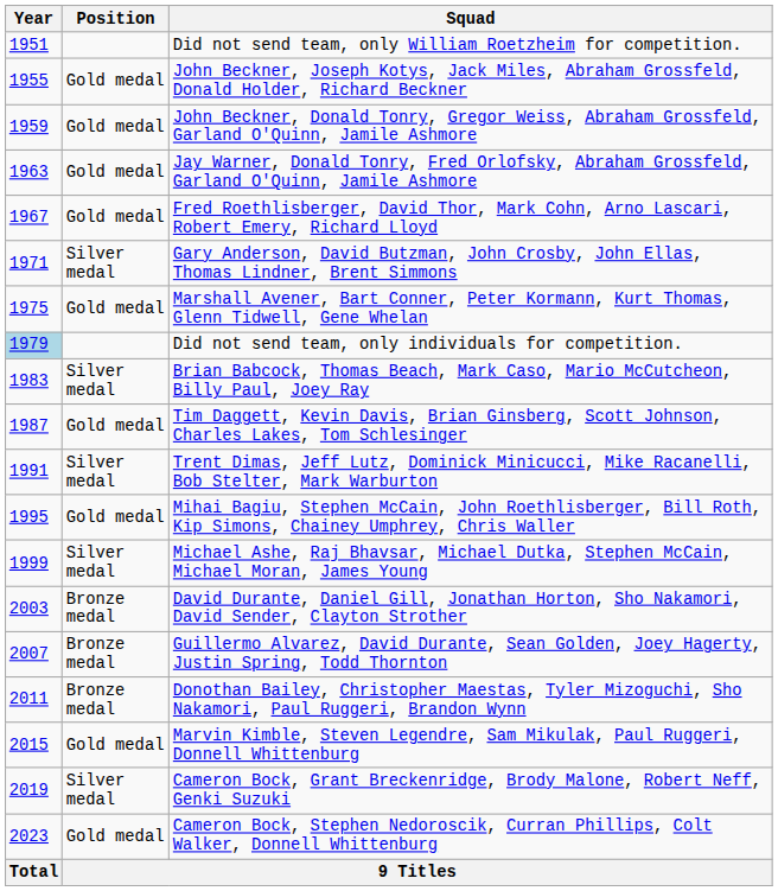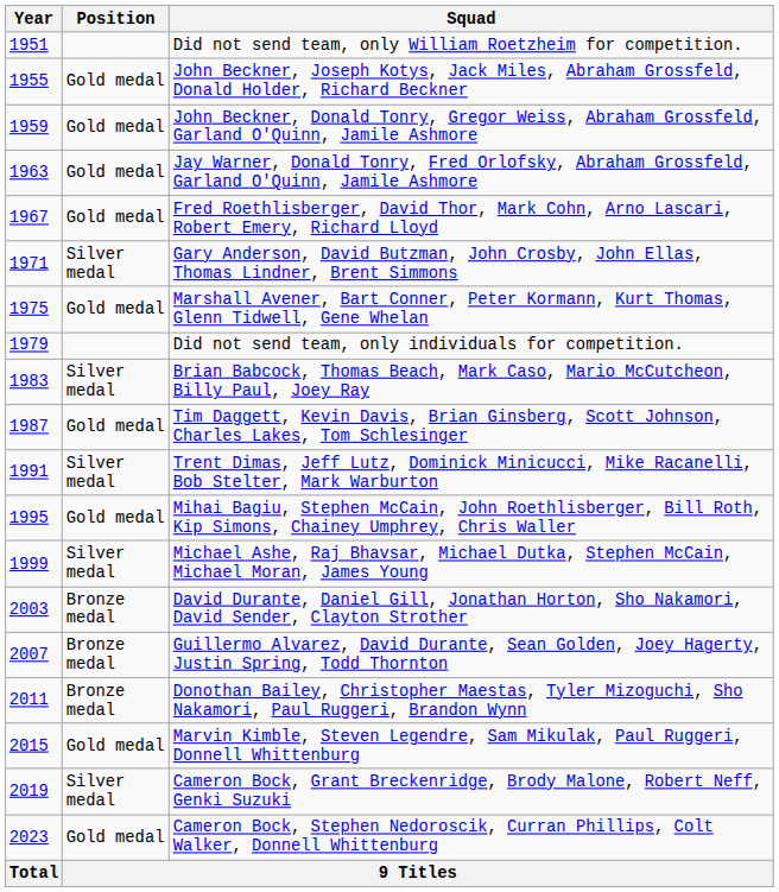Did not send team, only individuals for competition. | Year: lightblue background -> no background
